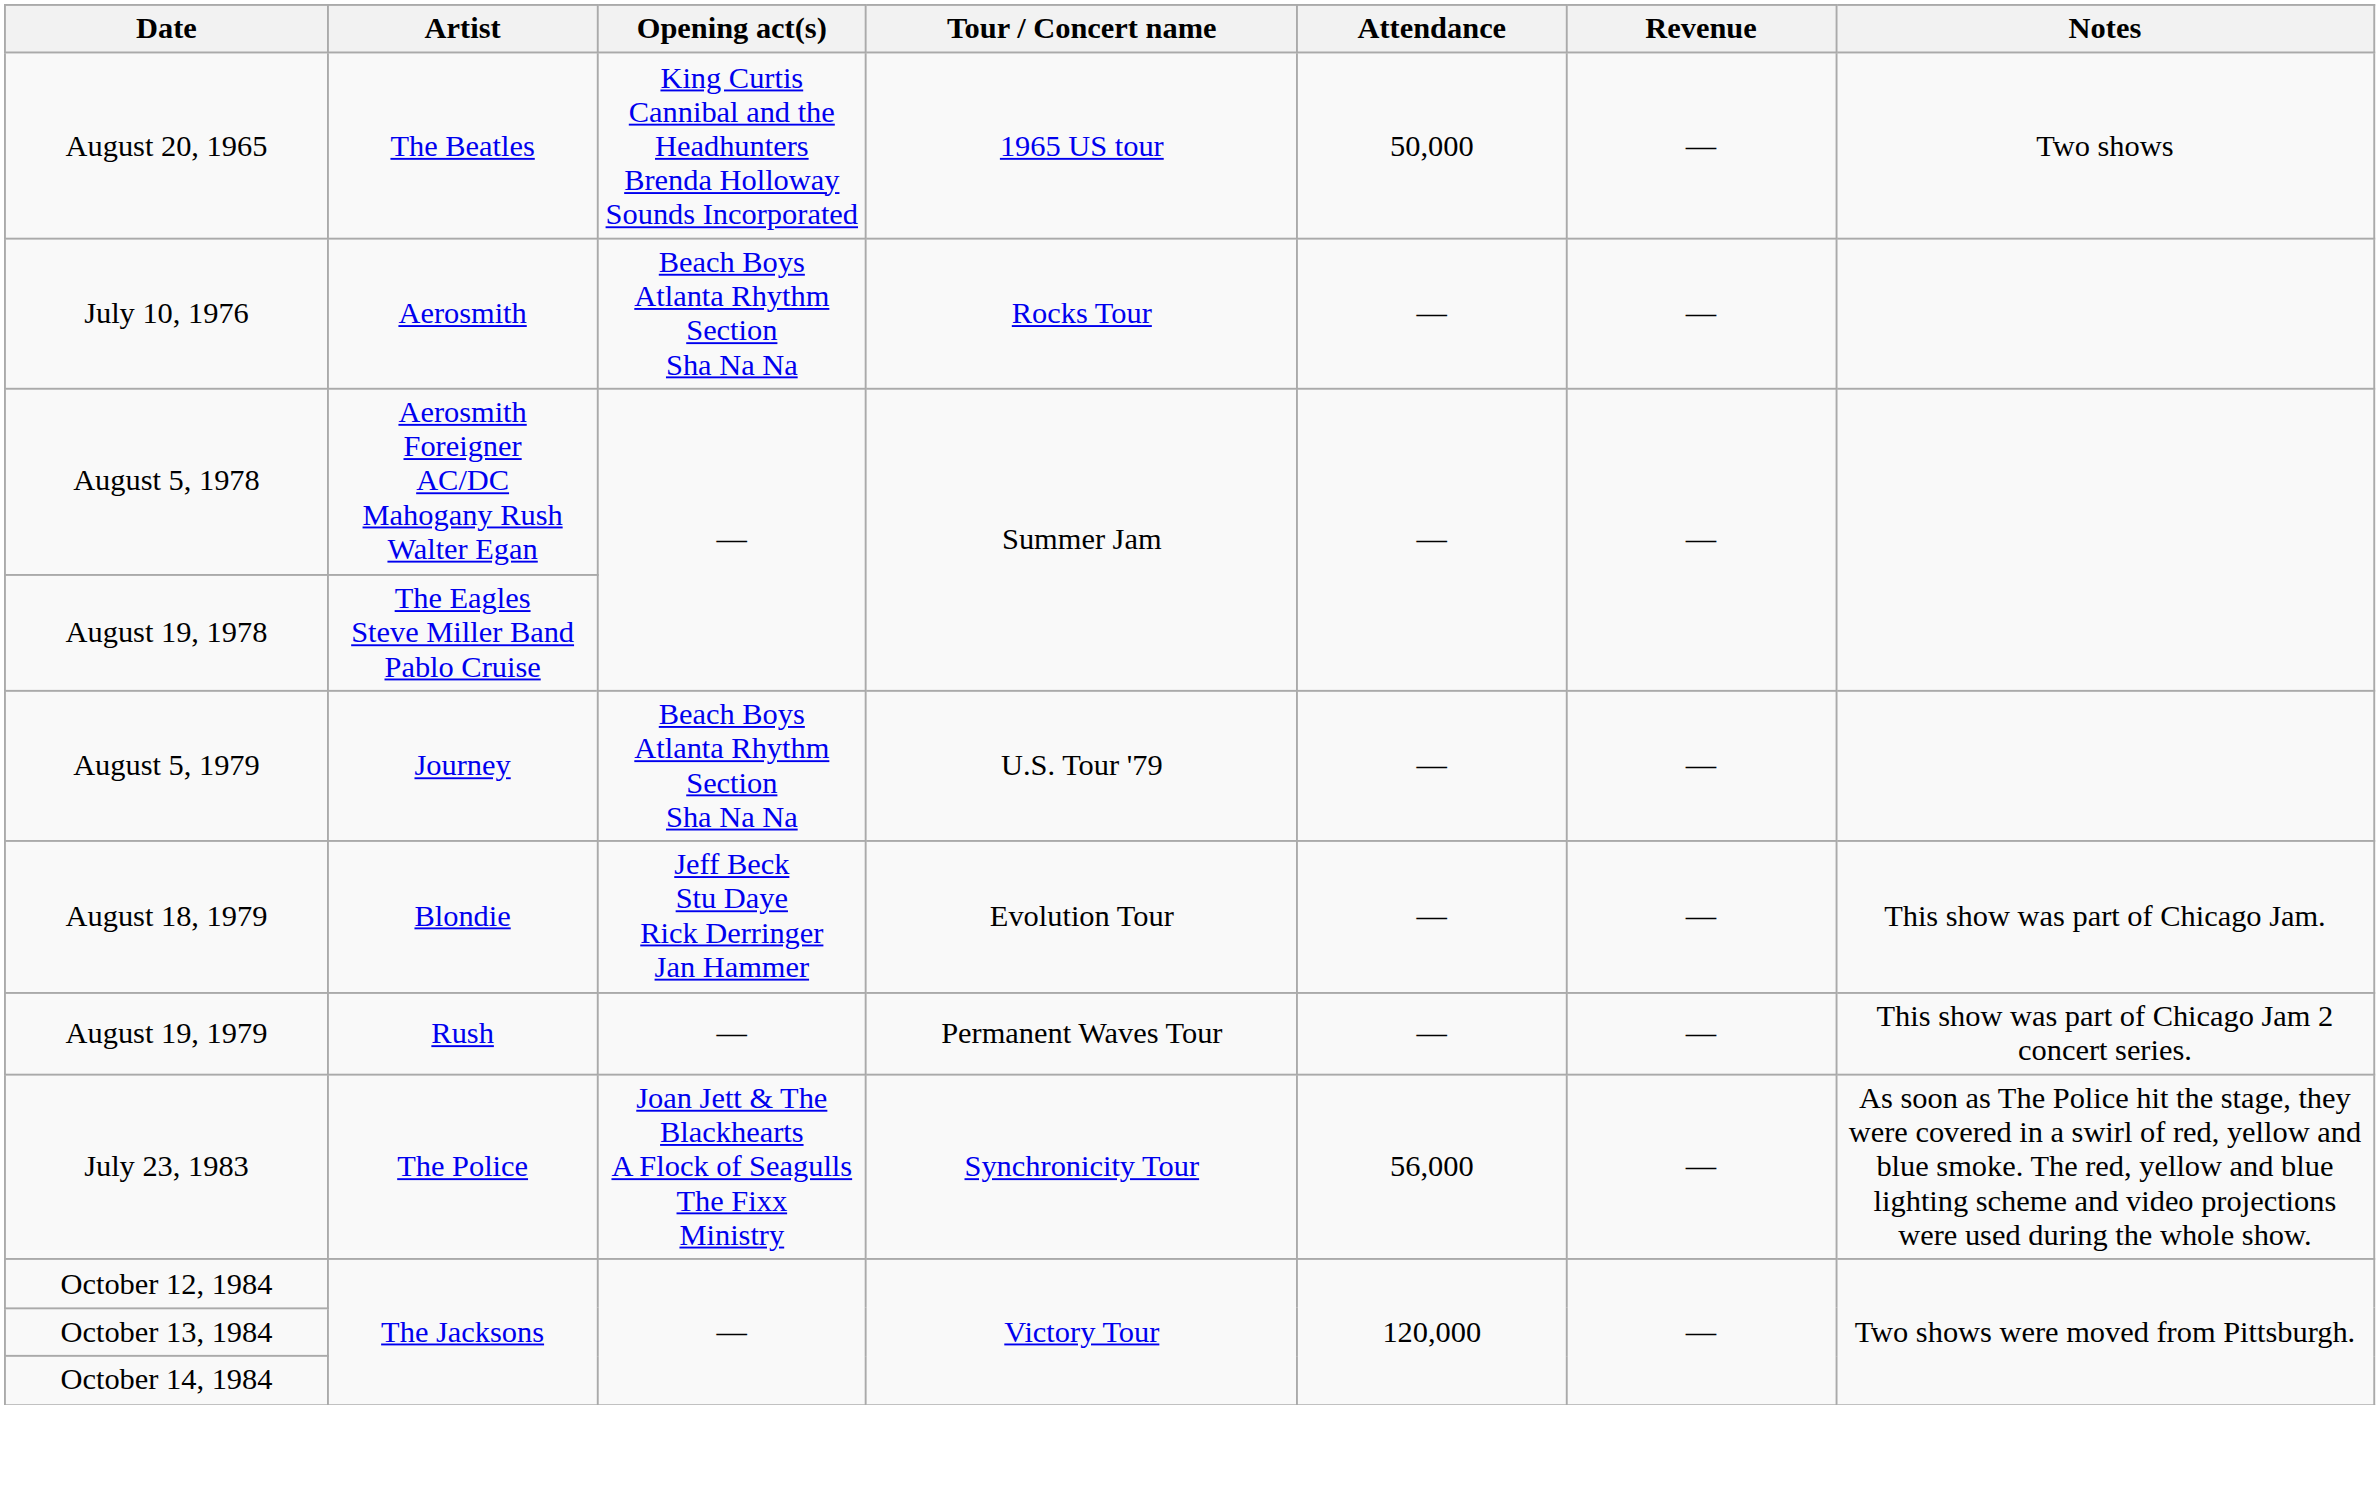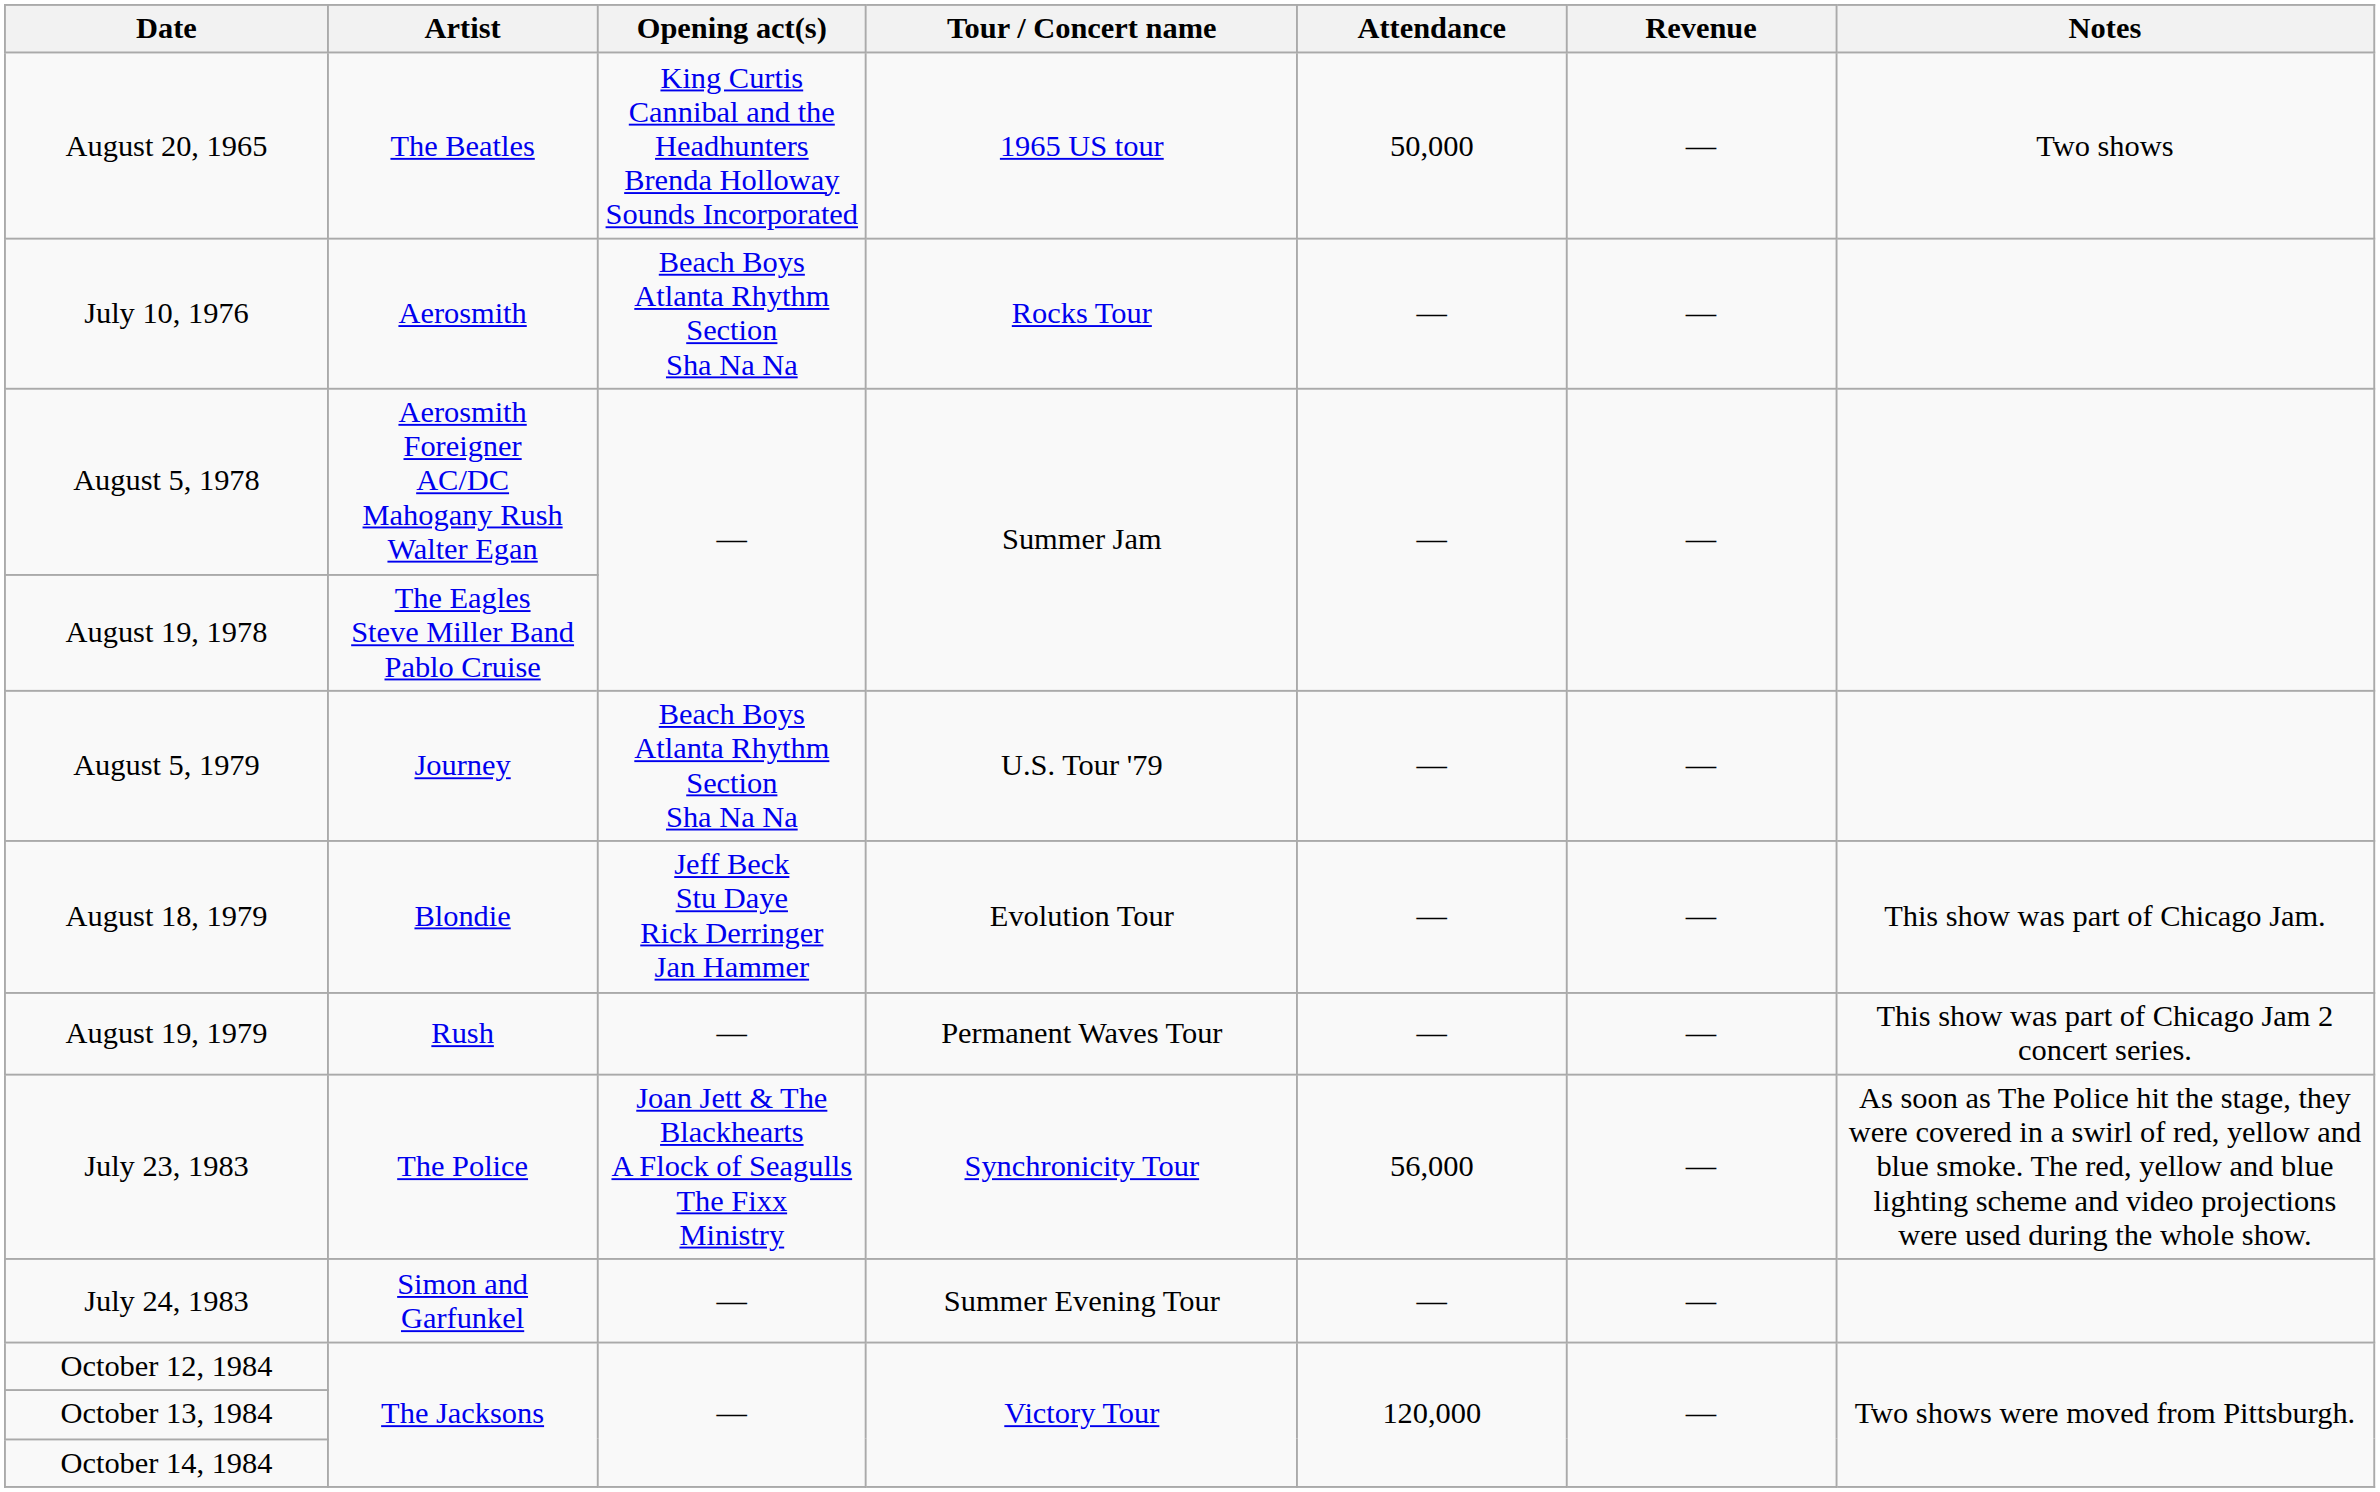+ row: July 24, 1983 | Simon and Garfunkel | — | Summer Evening Tour | — | —
